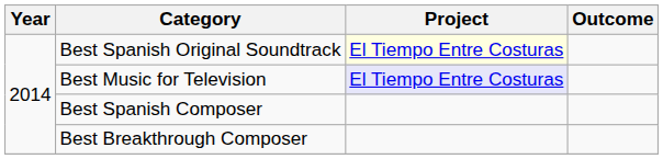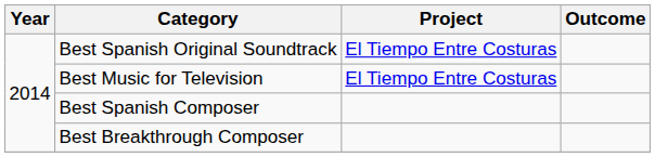Best Spanish Original Soundtrack | Project: lightyellow background -> no background
Best Music for Television | Project: lavender background -> no background
